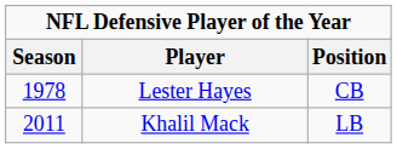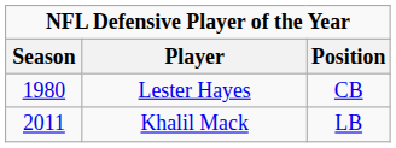Lester Hayes | Season: 1978 -> 1980
